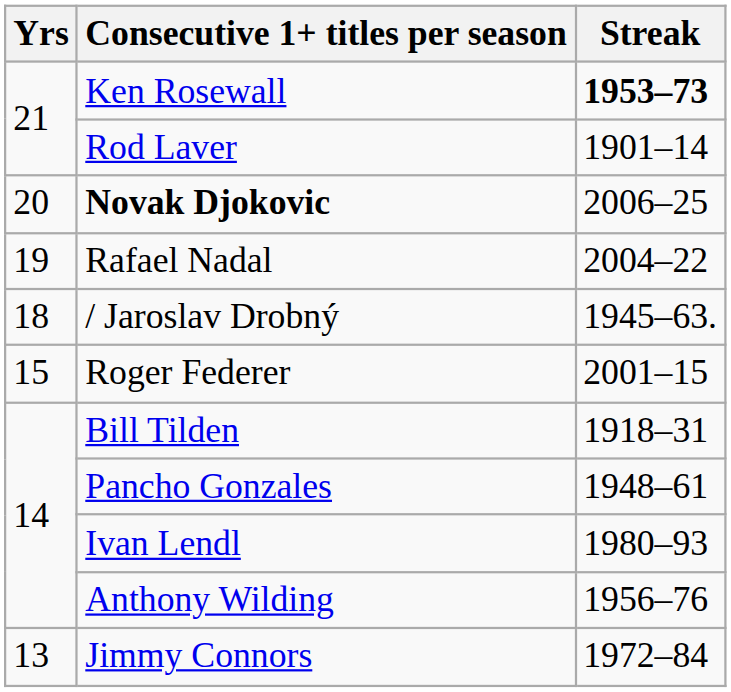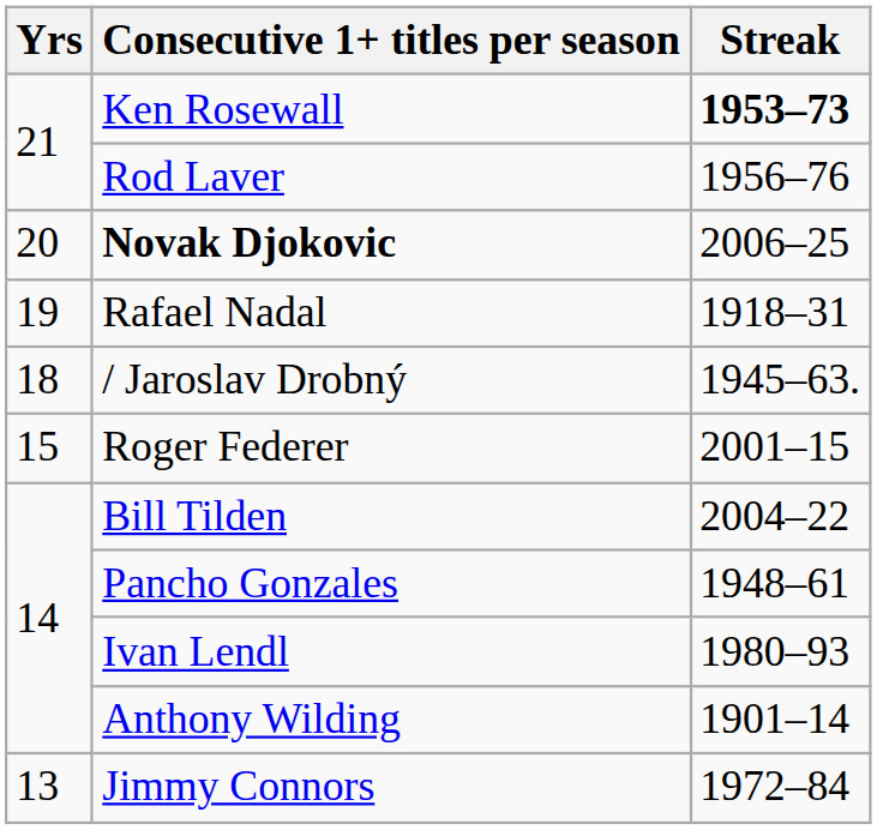Rod Laver | Streak: 1901–14 -> 1956–76
Rafael Nadal | Streak: 2004–22 -> 1918–31
Bill Tilden | Streak: 1918–31 -> 2004–22
Anthony Wilding | Streak: 1956–76 -> 1901–14
